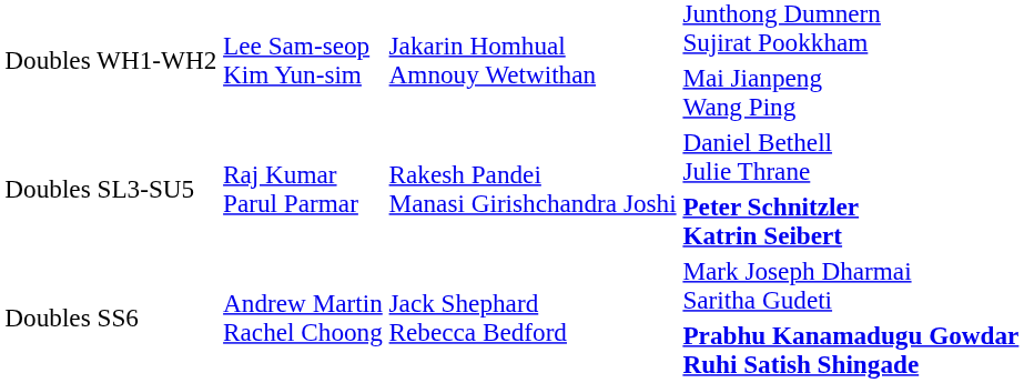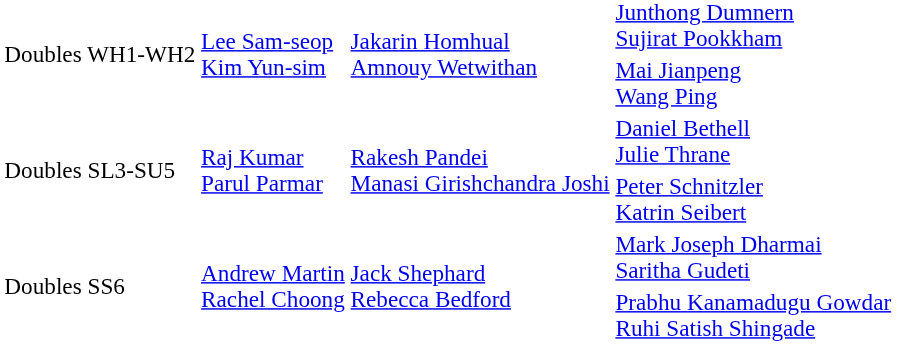Peter Schnitzler Katrin Seibert | column 4: bold -> normal
Prabhu Kanamadugu Gowdar Ruhi Satish Shingade | column 4: bold -> normal
